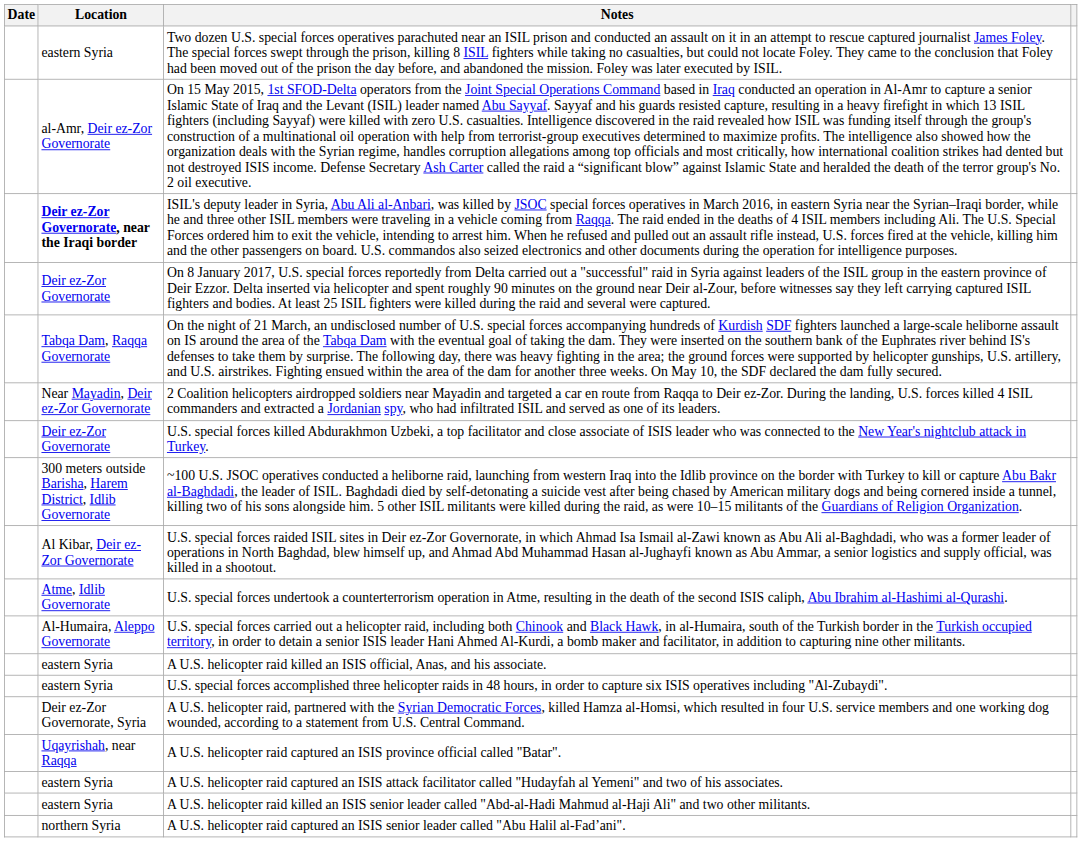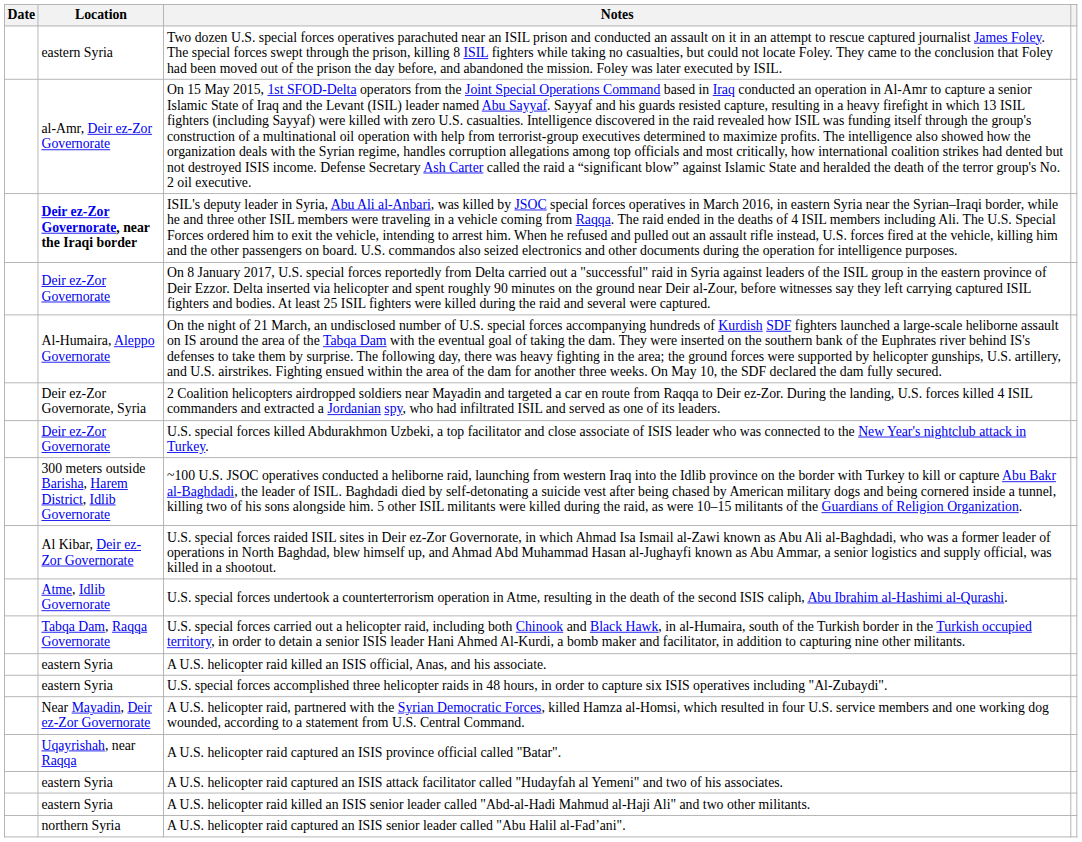row 6 | Location: Tabqa Dam, Raqqa Governorate -> Al-Humaira, Aleppo Governorate
row 7 | Location: Near Mayadin, Deir ez-Zor Governorate -> Deir ez-Zor Governorate, Syria
row 12 | Location: Al-Humaira, Aleppo Governorate -> Tabqa Dam, Raqqa Governorate
row 15 | Location: Deir ez-Zor Governorate, Syria -> Near Mayadin, Deir ez-Zor Governorate
